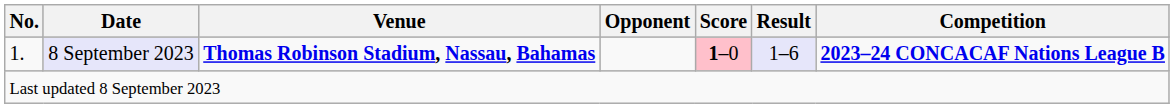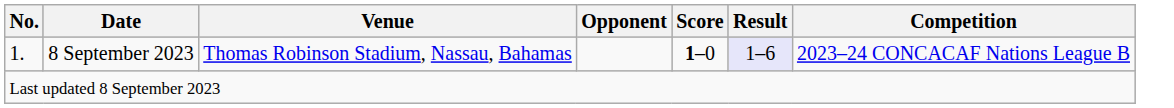1. | Date: lavender background -> no background
1. | Venue: bold -> normal
1. | Score: pink background -> no background
1. | Competition: bold -> normal
